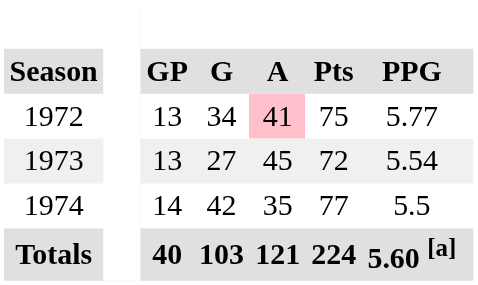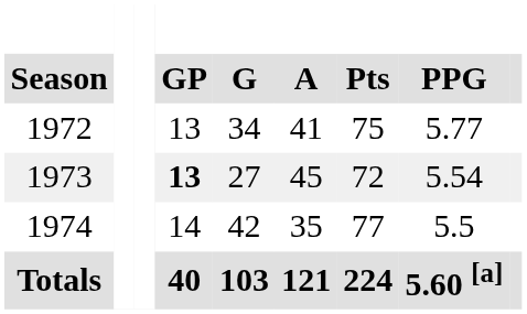1972 | A: pink background -> no background
1973 | GP: normal -> bold
